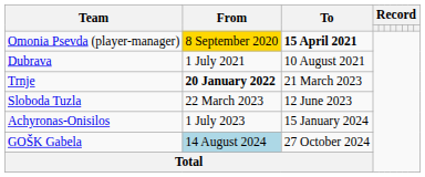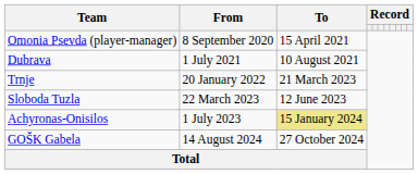Omonia Psevda (player-manager) | From: gold background -> no background
Omonia Psevda (player-manager) | To: bold -> normal
Trnje | From: bold -> normal
Achyronas-Onisilos | To: no background -> khaki background
GOŠK Gabela | From: lightblue background -> no background
